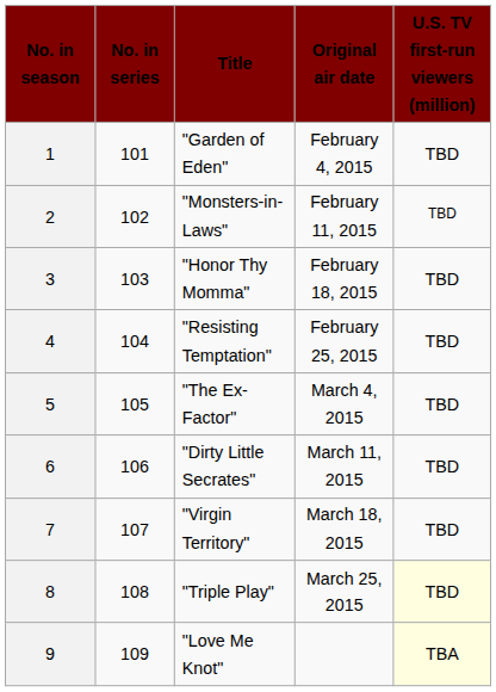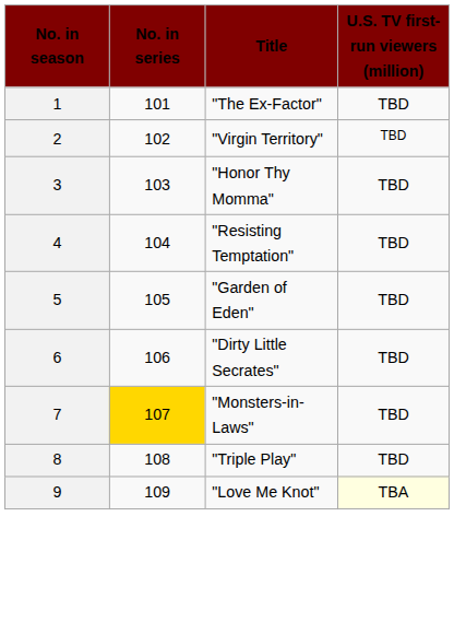- column: Original air date | February 4, 2015 | February 11, 2015 | February 18, 2015 | February 25, 2015 | March 4, 2015 | March 11, 2015 | March 18, 2015 | March 25, 2015
1 | Title: "Garden of Eden" -> "The Ex-Factor"
2 | Title: "Monsters-in-Laws" -> "Virgin Territory"
5 | Title: "The Ex-Factor" -> "Garden of Eden"
7 | No. in series: no background -> gold background
7 | Title: "Virgin Territory" -> "Monsters-in-Laws"
8 | U.S. TV first-run viewers (million): lightyellow background -> no background
